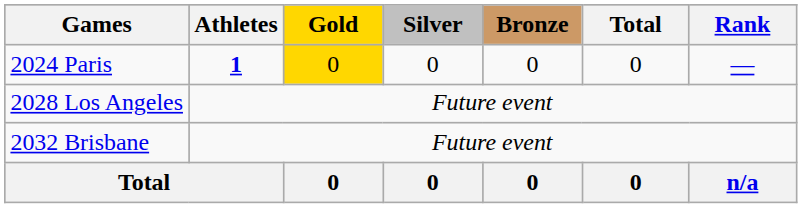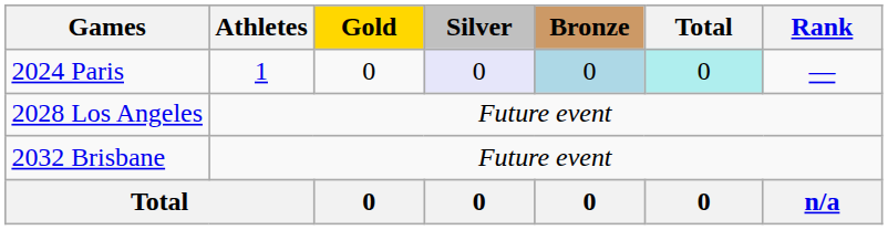2024 Paris | Athletes: bold -> normal
2024 Paris | Gold: gold background -> no background
2024 Paris | Silver: no background -> lavender background
2024 Paris | Bronze: no background -> lightblue background
2024 Paris | Total: no background -> paleturquoise background
